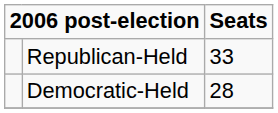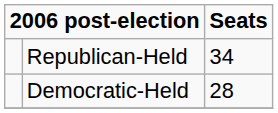Republican-Held | column 3: 33 -> 34
